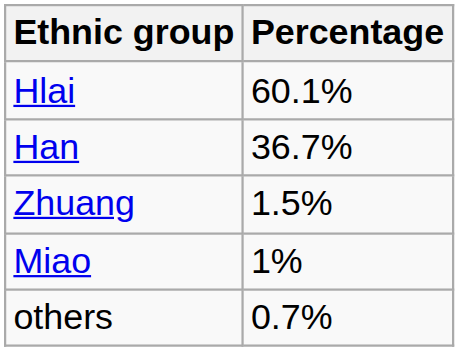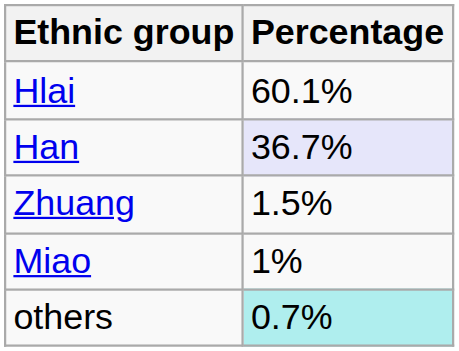Han | Percentage: no background -> lavender background
others | Percentage: no background -> paleturquoise background
